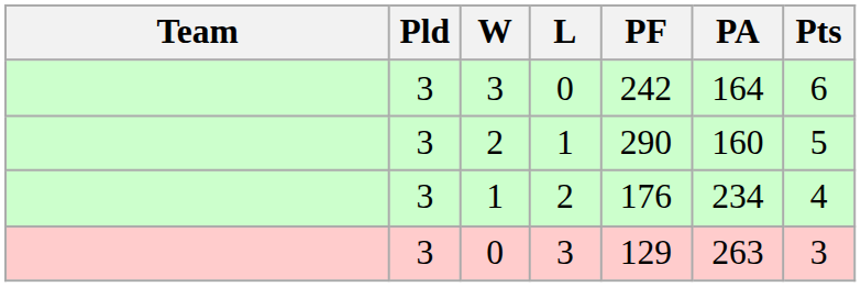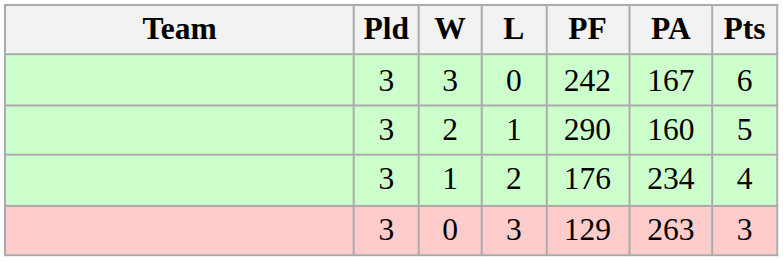row 2 | PA: 164 -> 167
